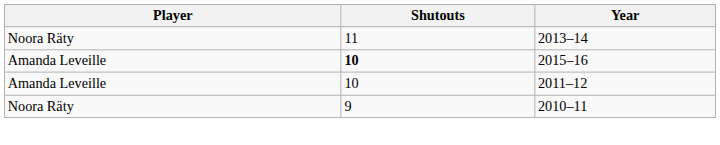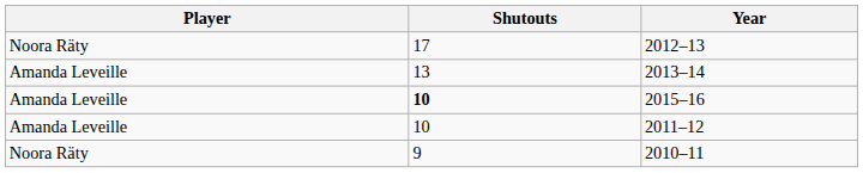+ row: Noora Räty | 17 | 2012–13
2013–14 | Player: Noora Räty -> Amanda Leveille
2013–14 | Shutouts: 11 -> 13
